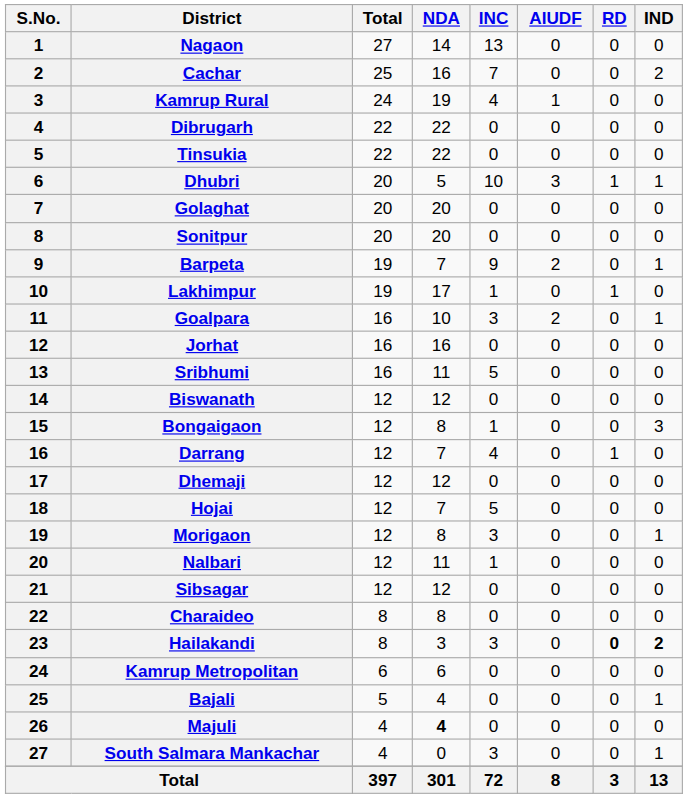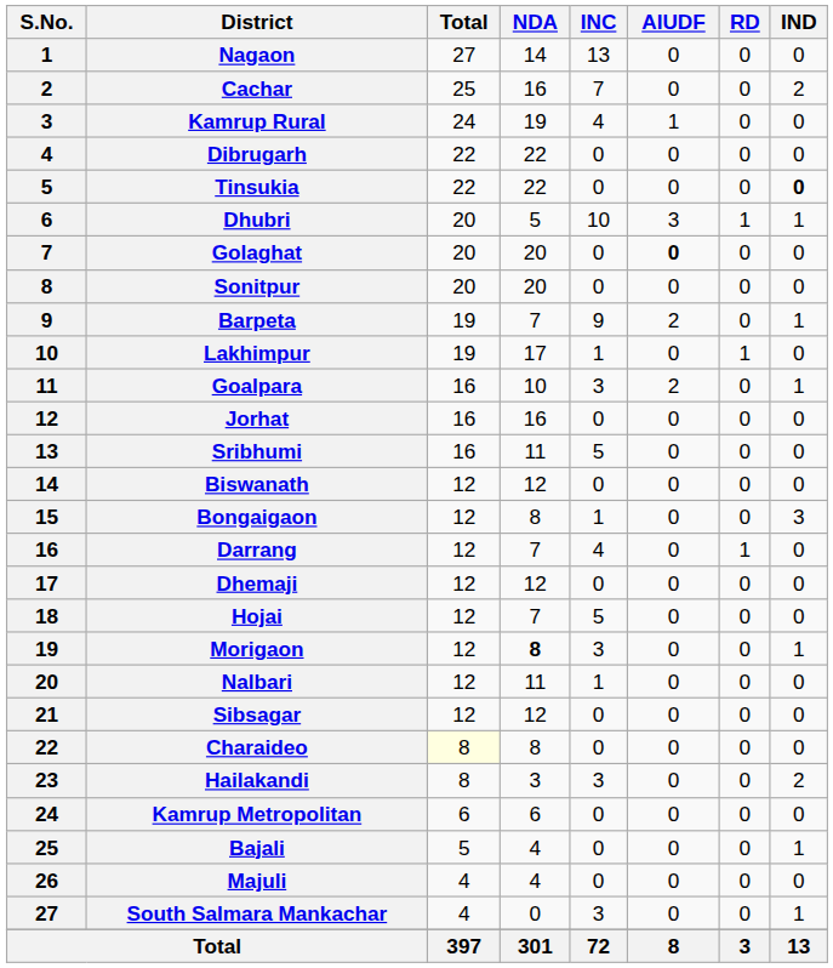Tinsukia | IND: normal -> bold
Golaghat | AIUDF: normal -> bold
Morigaon | NDA: normal -> bold
Charaideo | Total: no background -> lightyellow background
Hailakandi | RD: bold -> normal
Hailakandi | IND: bold -> normal
Majuli | NDA: bold -> normal
